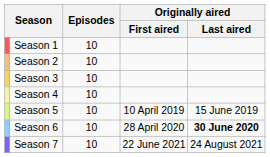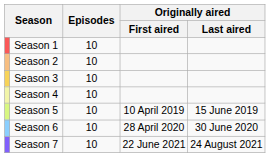Season 6 | Originally aired / Last aired: bold -> normal
